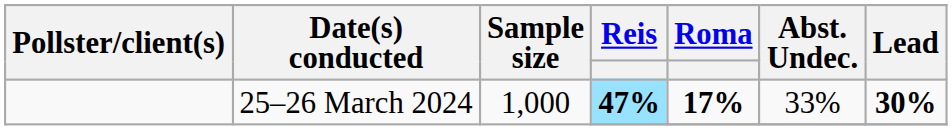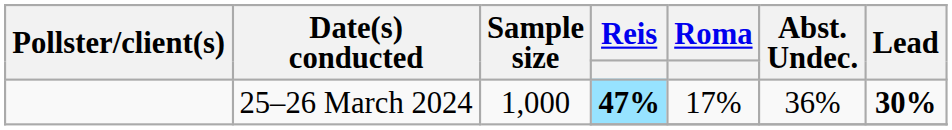row 3 | Roma: bold -> normal
row 3 | Abst. Undec.: 33% -> 36%
